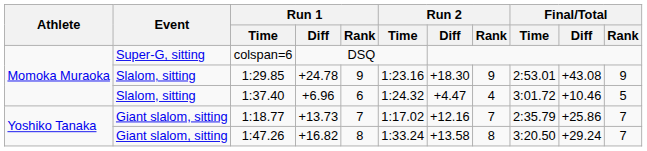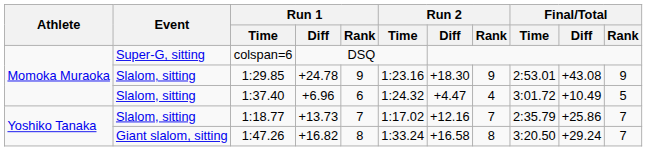1:37.40 | Final/Total / Diff: +10.46 -> +10.49
1:18.77 | Event: Giant slalom, sitting -> Slalom, sitting
1:47.26 | Run 2 / Diff: +13.58 -> +16.58
